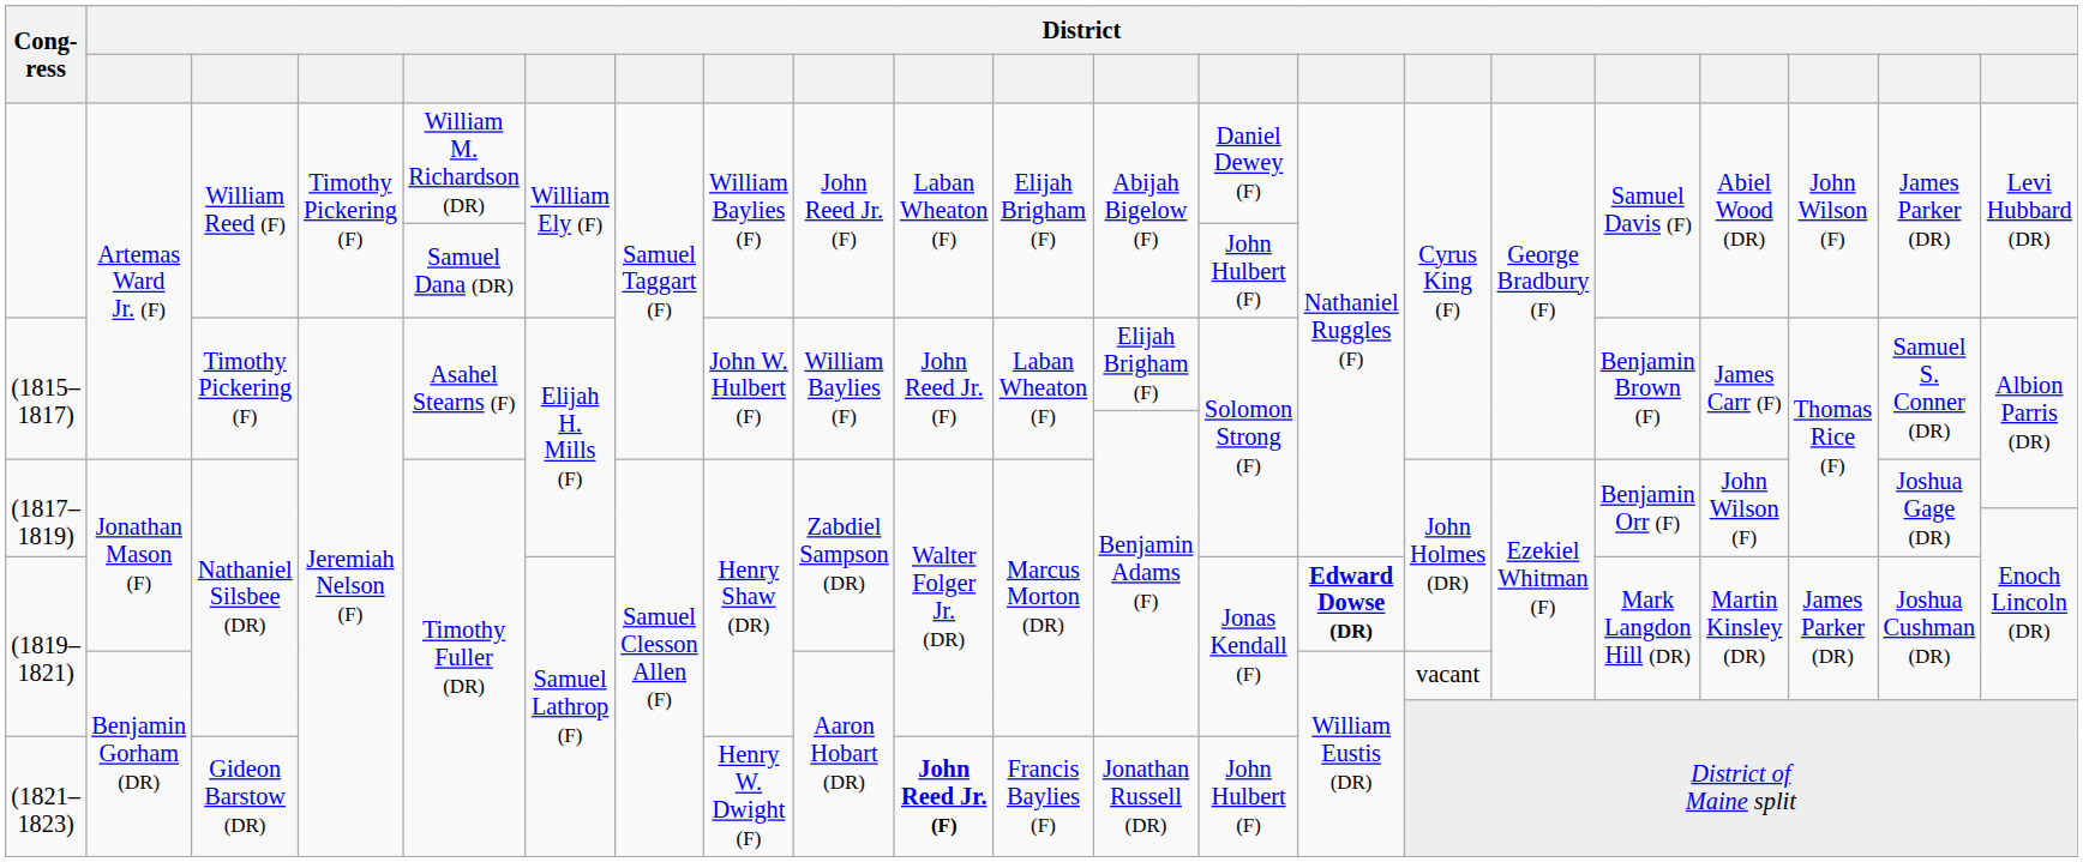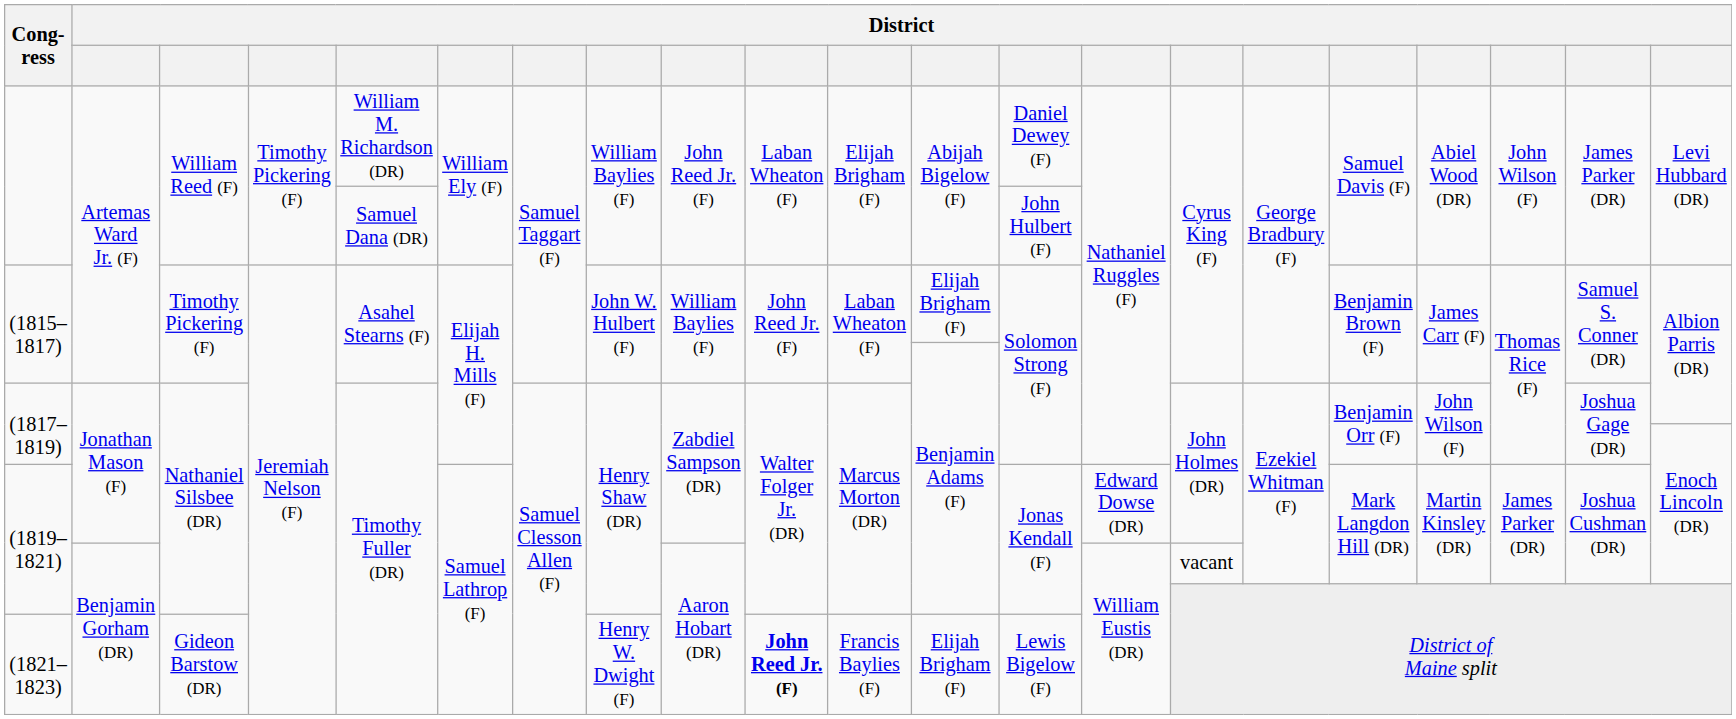(1819–1821) / Jonathan Mason (F) | column 14: bold -> normal
(1821–1823) | column 12: Jonathan Russell (DR) -> Elijah Brigham (F)
(1821–1823) | column 13: John Hulbert (F) -> Lewis Bigelow (F)
